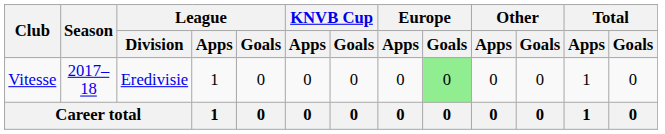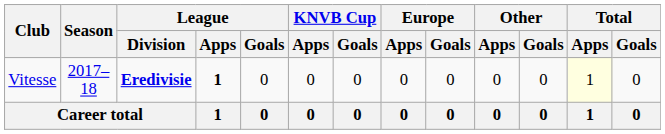Vitesse | League / Division: normal -> bold
Vitesse | League / Apps: normal -> bold
Vitesse | Europe / Goals: lightgreen background -> no background
Vitesse | Total / Apps: no background -> lightyellow background
